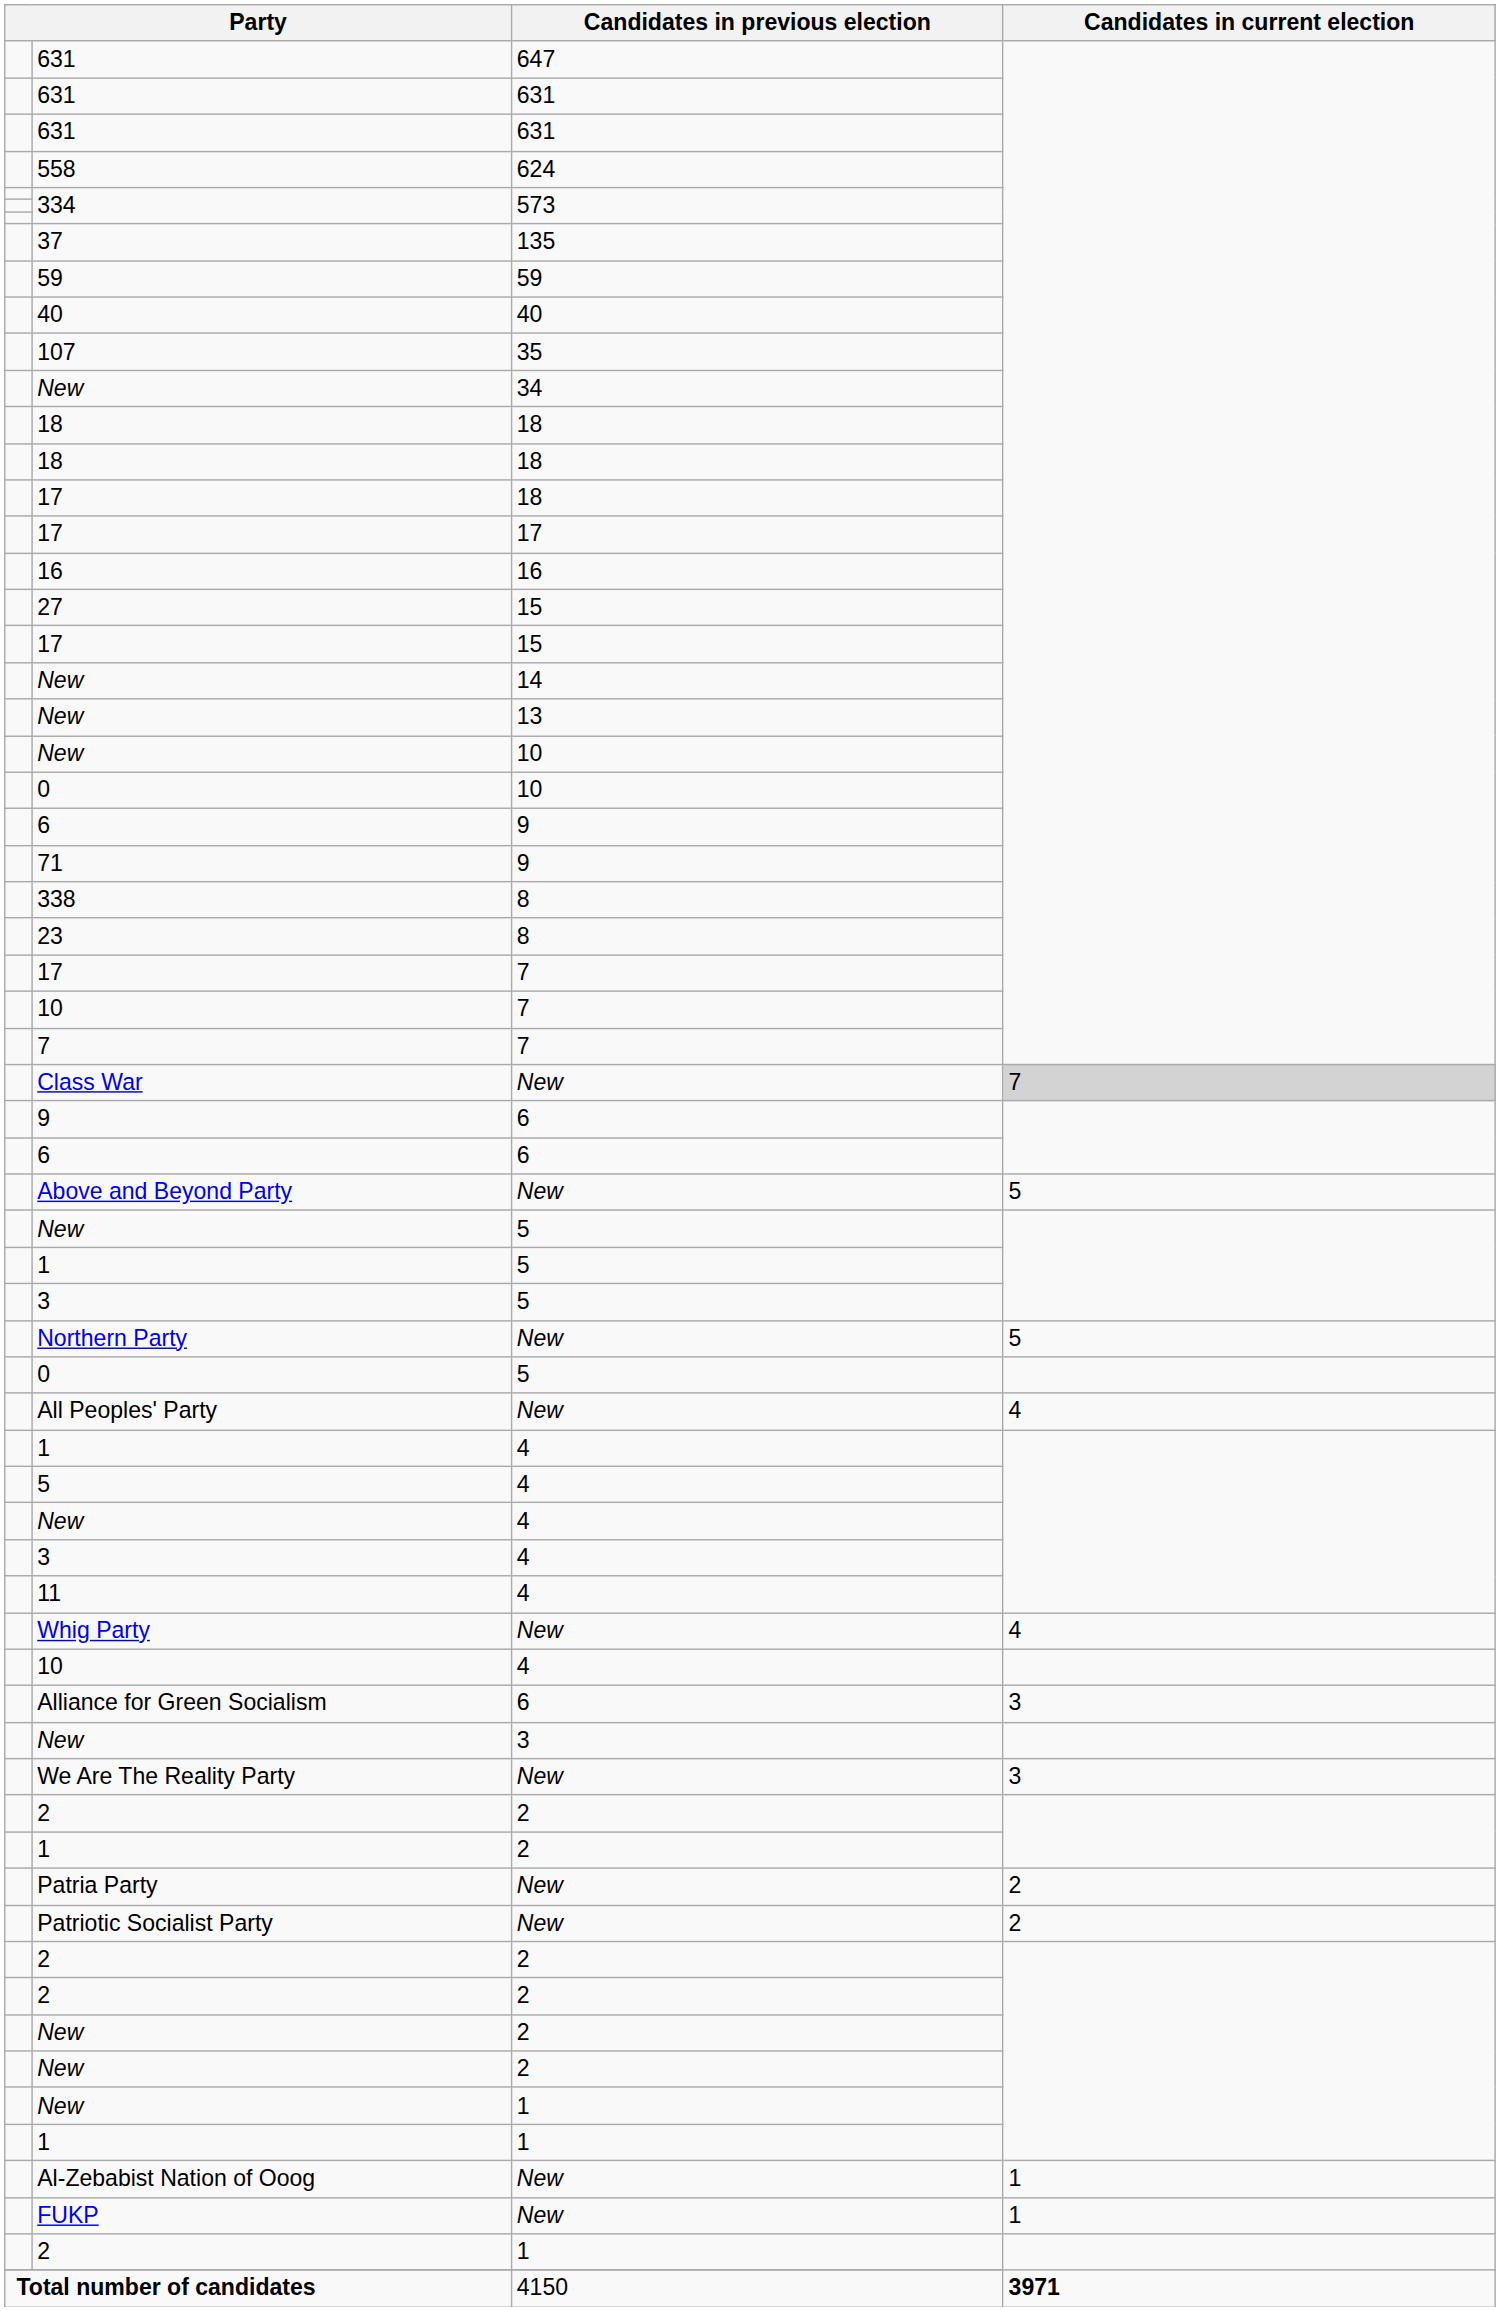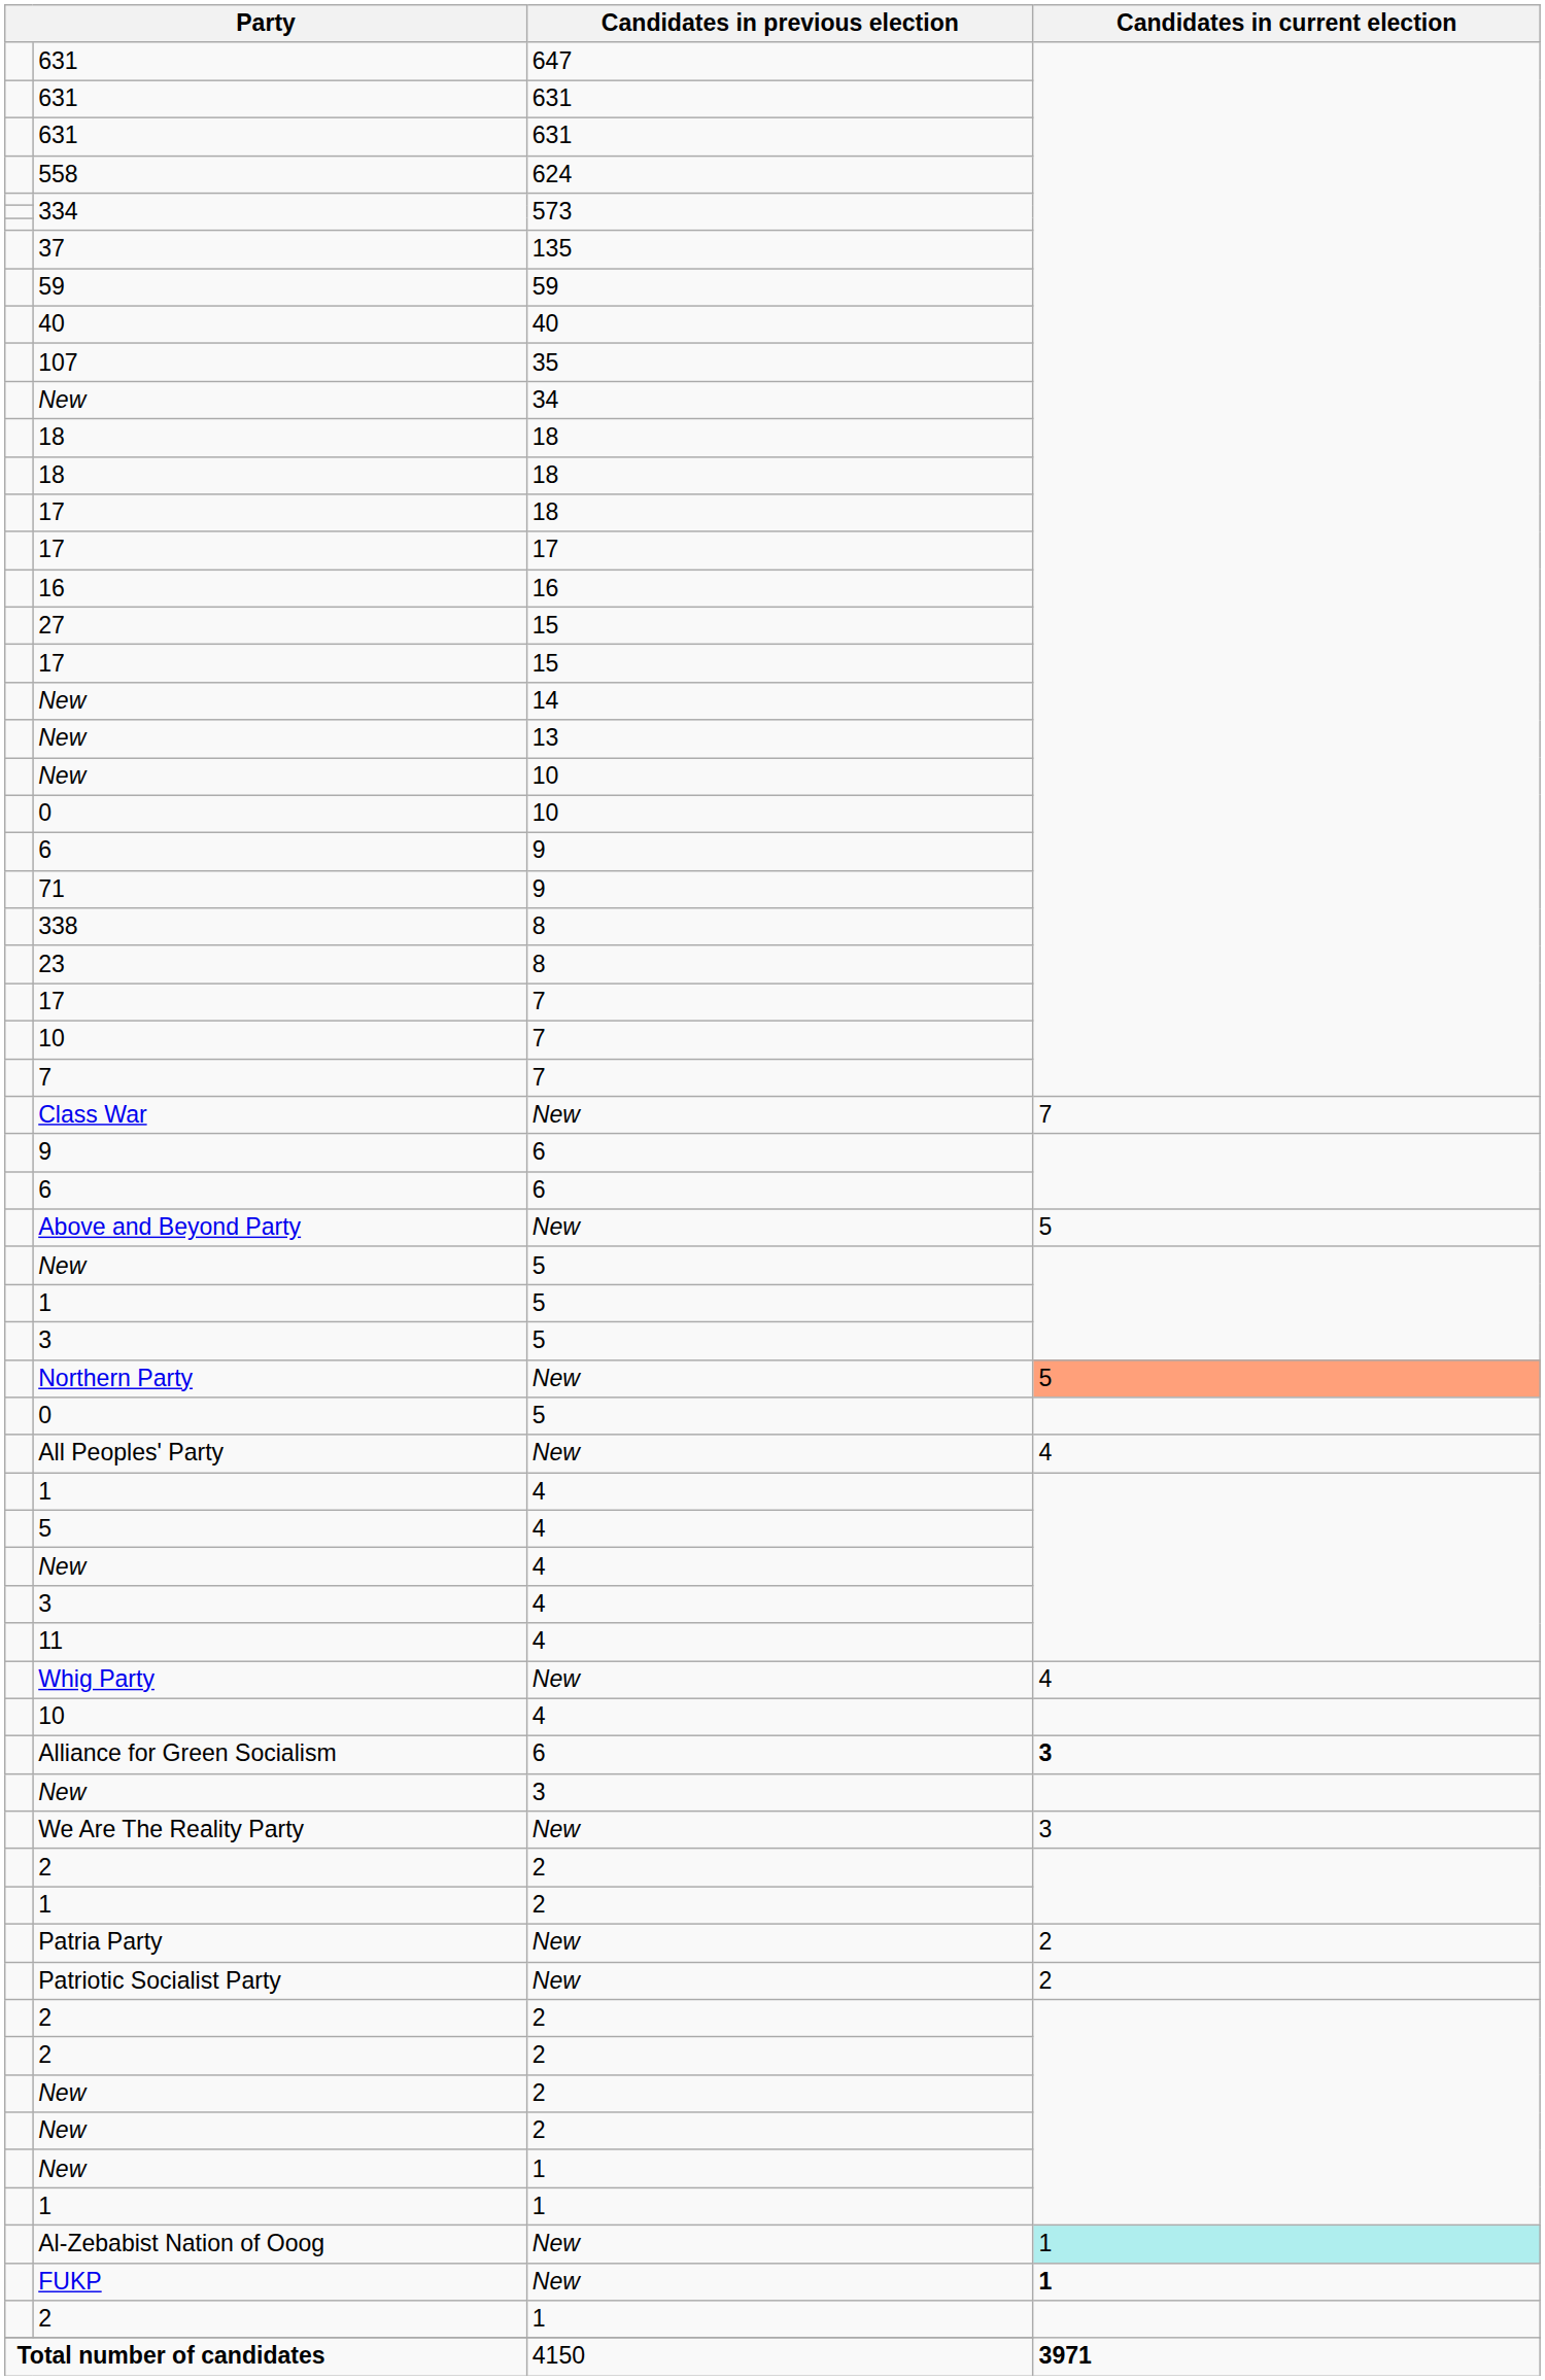Class War | Candidates in current election: lightgrey background -> no background
Northern Party | Candidates in current election: no background -> lightsalmon background
Alliance for Green Socialism | Candidates in current election: normal -> bold
Al-Zebabist Nation of Ooog | Candidates in current election: no background -> paleturquoise background
FUKP | Candidates in current election: normal -> bold
